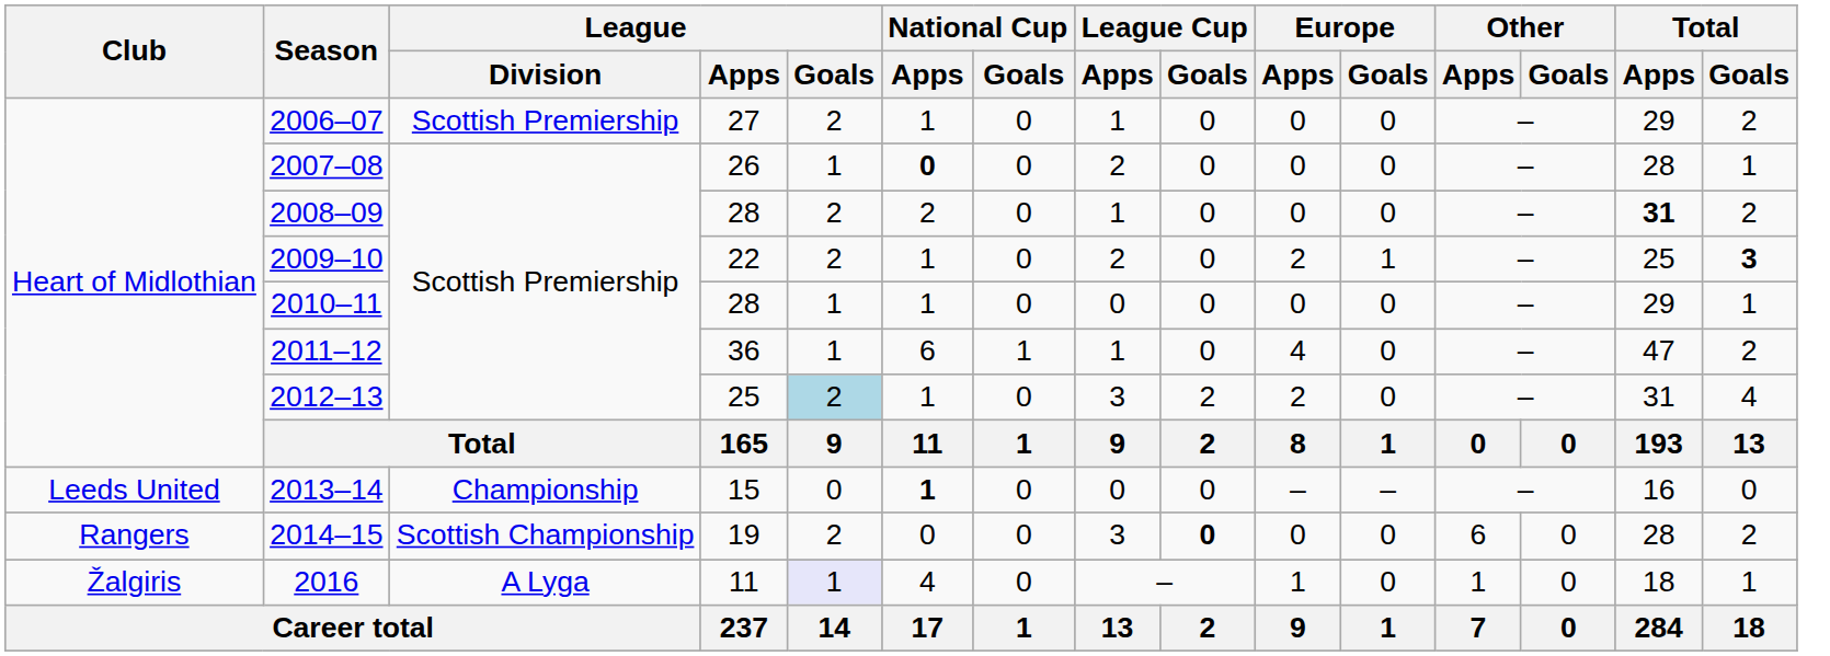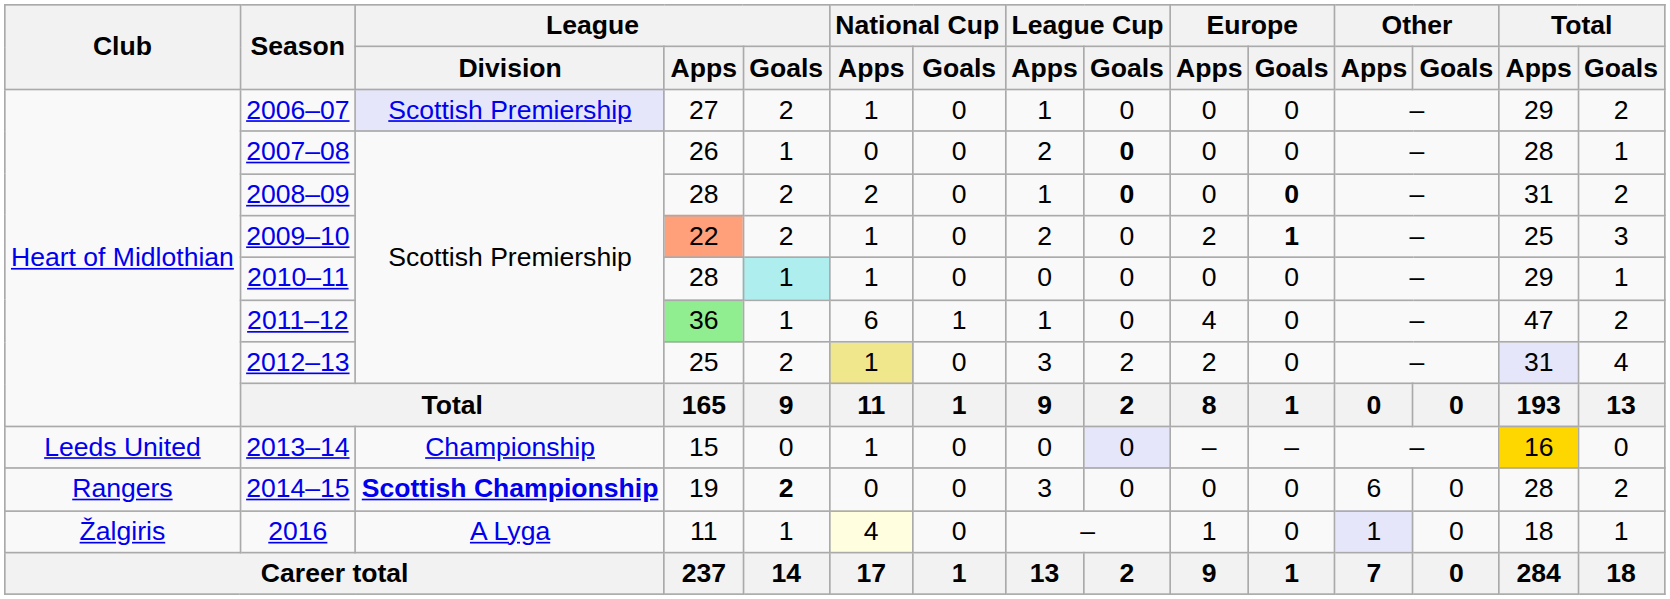2006–07 | League / Division: no background -> lavender background
2007–08 | National Cup / Apps: bold -> normal
2007–08 | League Cup / Goals: normal -> bold
2008–09 | League Cup / Goals: normal -> bold
2008–09 | Europe / Goals: normal -> bold
2008–09 | Total / Apps: bold -> normal
2009–10 | League / Apps: no background -> lightsalmon background
2009–10 | Europe / Goals: normal -> bold
2009–10 | Total / Goals: bold -> normal
2010–11 | League / Goals: no background -> paleturquoise background
2011–12 | League / Apps: no background -> lightgreen background
2012–13 | League / Goals: lightblue background -> no background
2012–13 | National Cup / Apps: no background -> khaki background
2012–13 | Total / Apps: no background -> lavender background
2013–14 | National Cup / Apps: bold -> normal
2013–14 | League Cup / Goals: no background -> lavender background
2013–14 | Total / Apps: no background -> gold background
2014–15 | League / Division: normal -> bold
2014–15 | League / Goals: normal -> bold
2014–15 | League Cup / Goals: bold -> normal
2016 | League / Goals: lavender background -> no background
2016 | National Cup / Apps: no background -> lightyellow background
2016 | Other / Apps: no background -> lavender background
